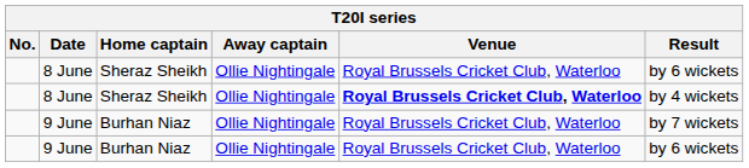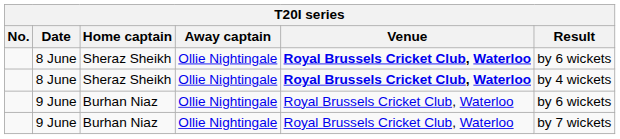row 3 | Venue: normal -> bold
row 5 | Result: by 7 wickets -> by 6 wickets
row 6 | Result: by 6 wickets -> by 7 wickets
